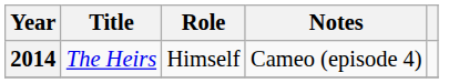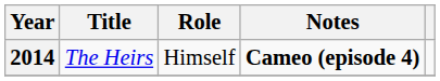2014 | Notes: normal -> bold
